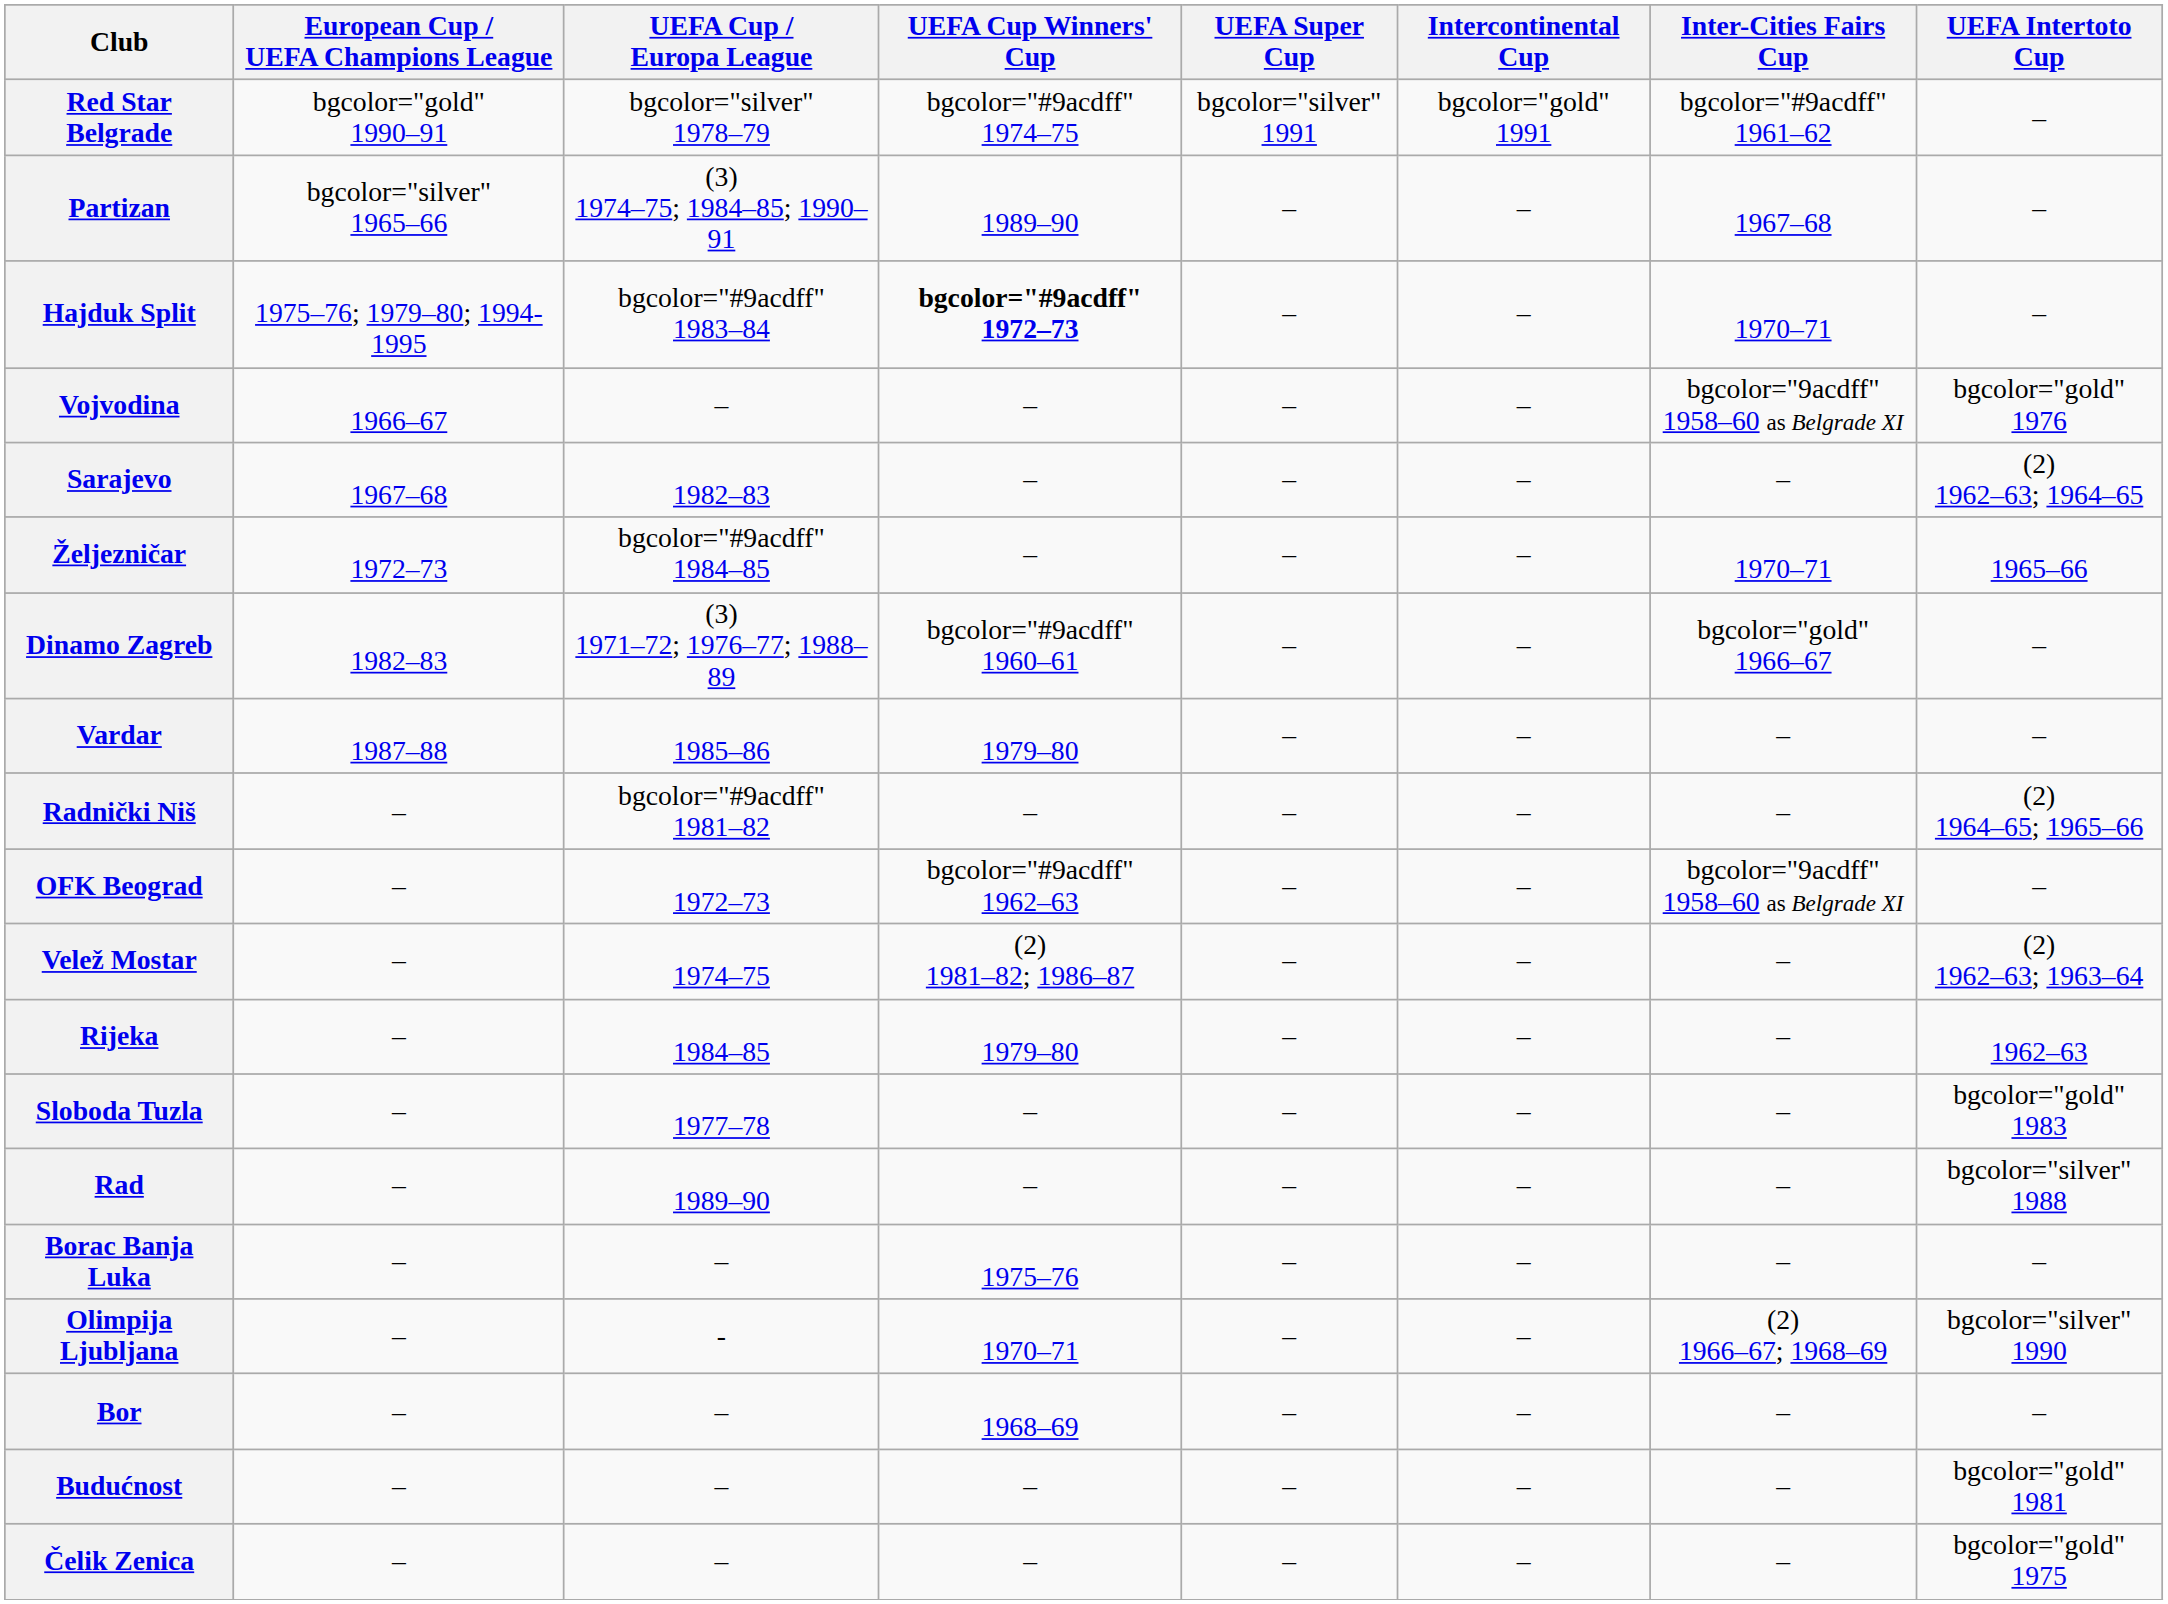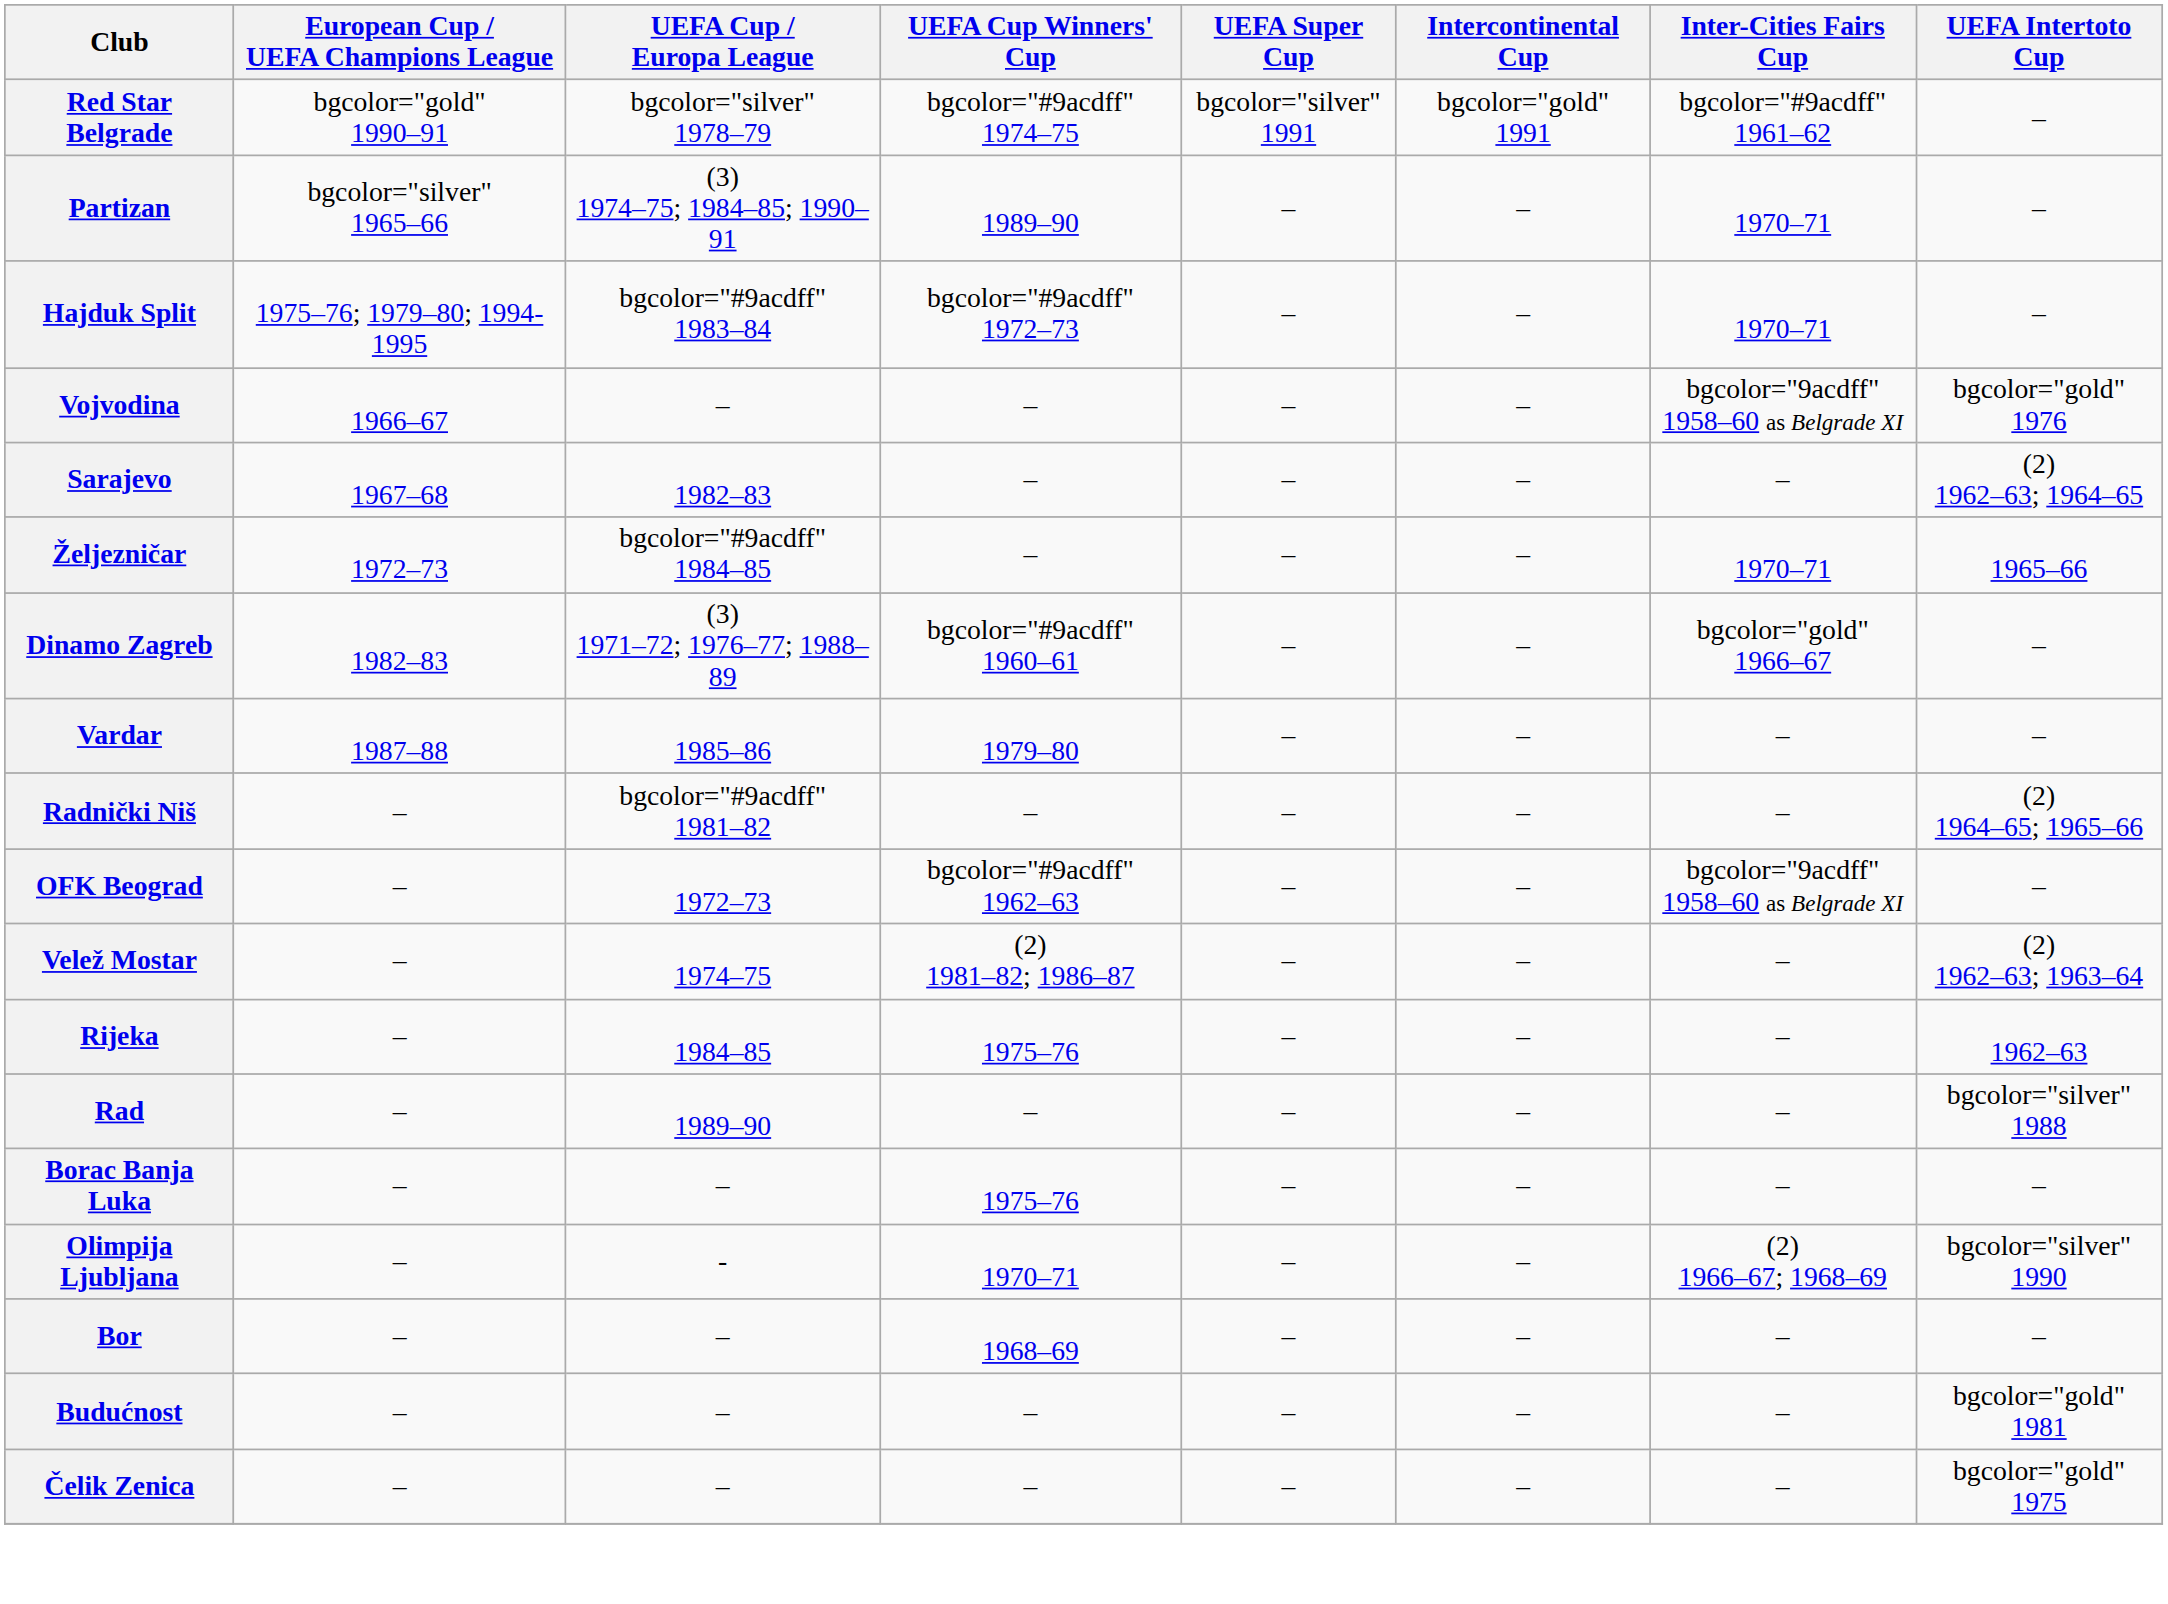Partizan | Inter-Cities Fairs Cup: 1967–68 -> 1970–71
Hajduk Split | UEFA Cup Winners' Cup: bold -> normal
Rijeka | UEFA Cup Winners' Cup: 1979–80 -> 1975–76
- row: Sloboda Tuzla | – | 1977–78 | – | – | – | – | bgcolor="gold" 1983
